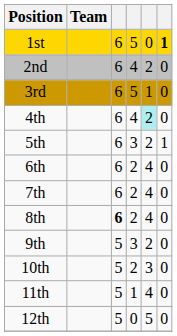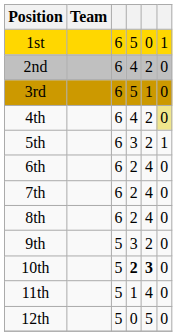1st | column 6: bold -> normal
4th | column 5: paleturquoise background -> no background
4th | column 6: no background -> khaki background
8th | column 3: bold -> normal
10th | column 4: normal -> bold
10th | column 5: normal -> bold
